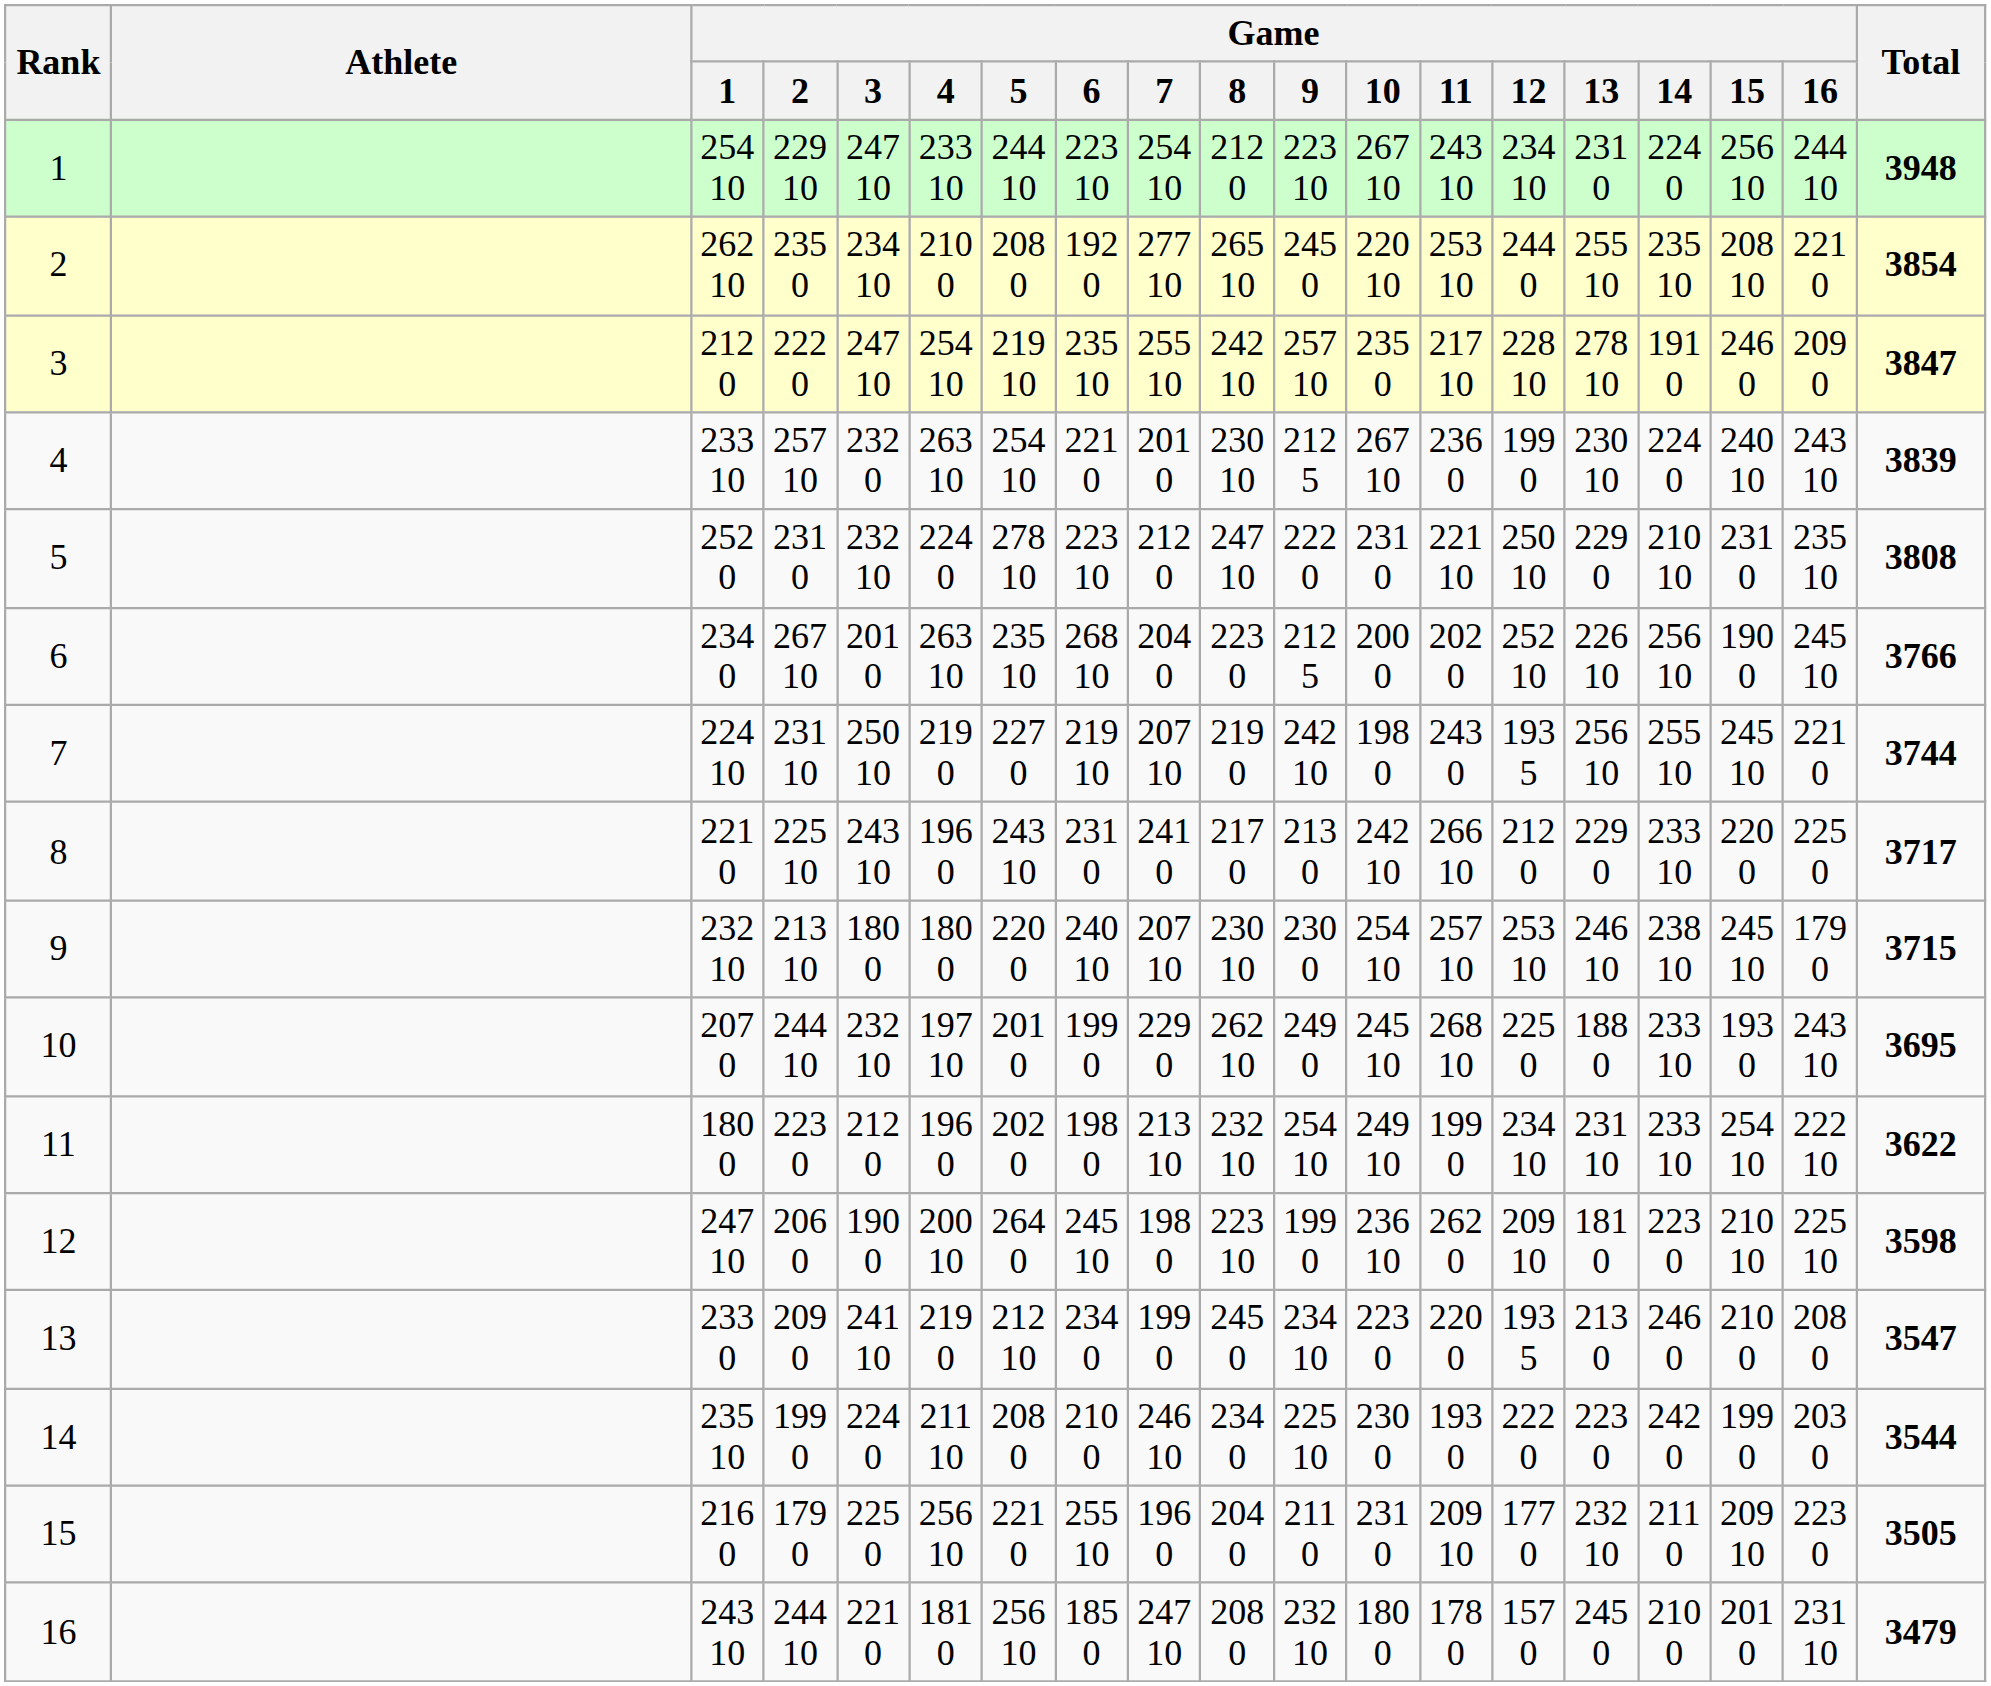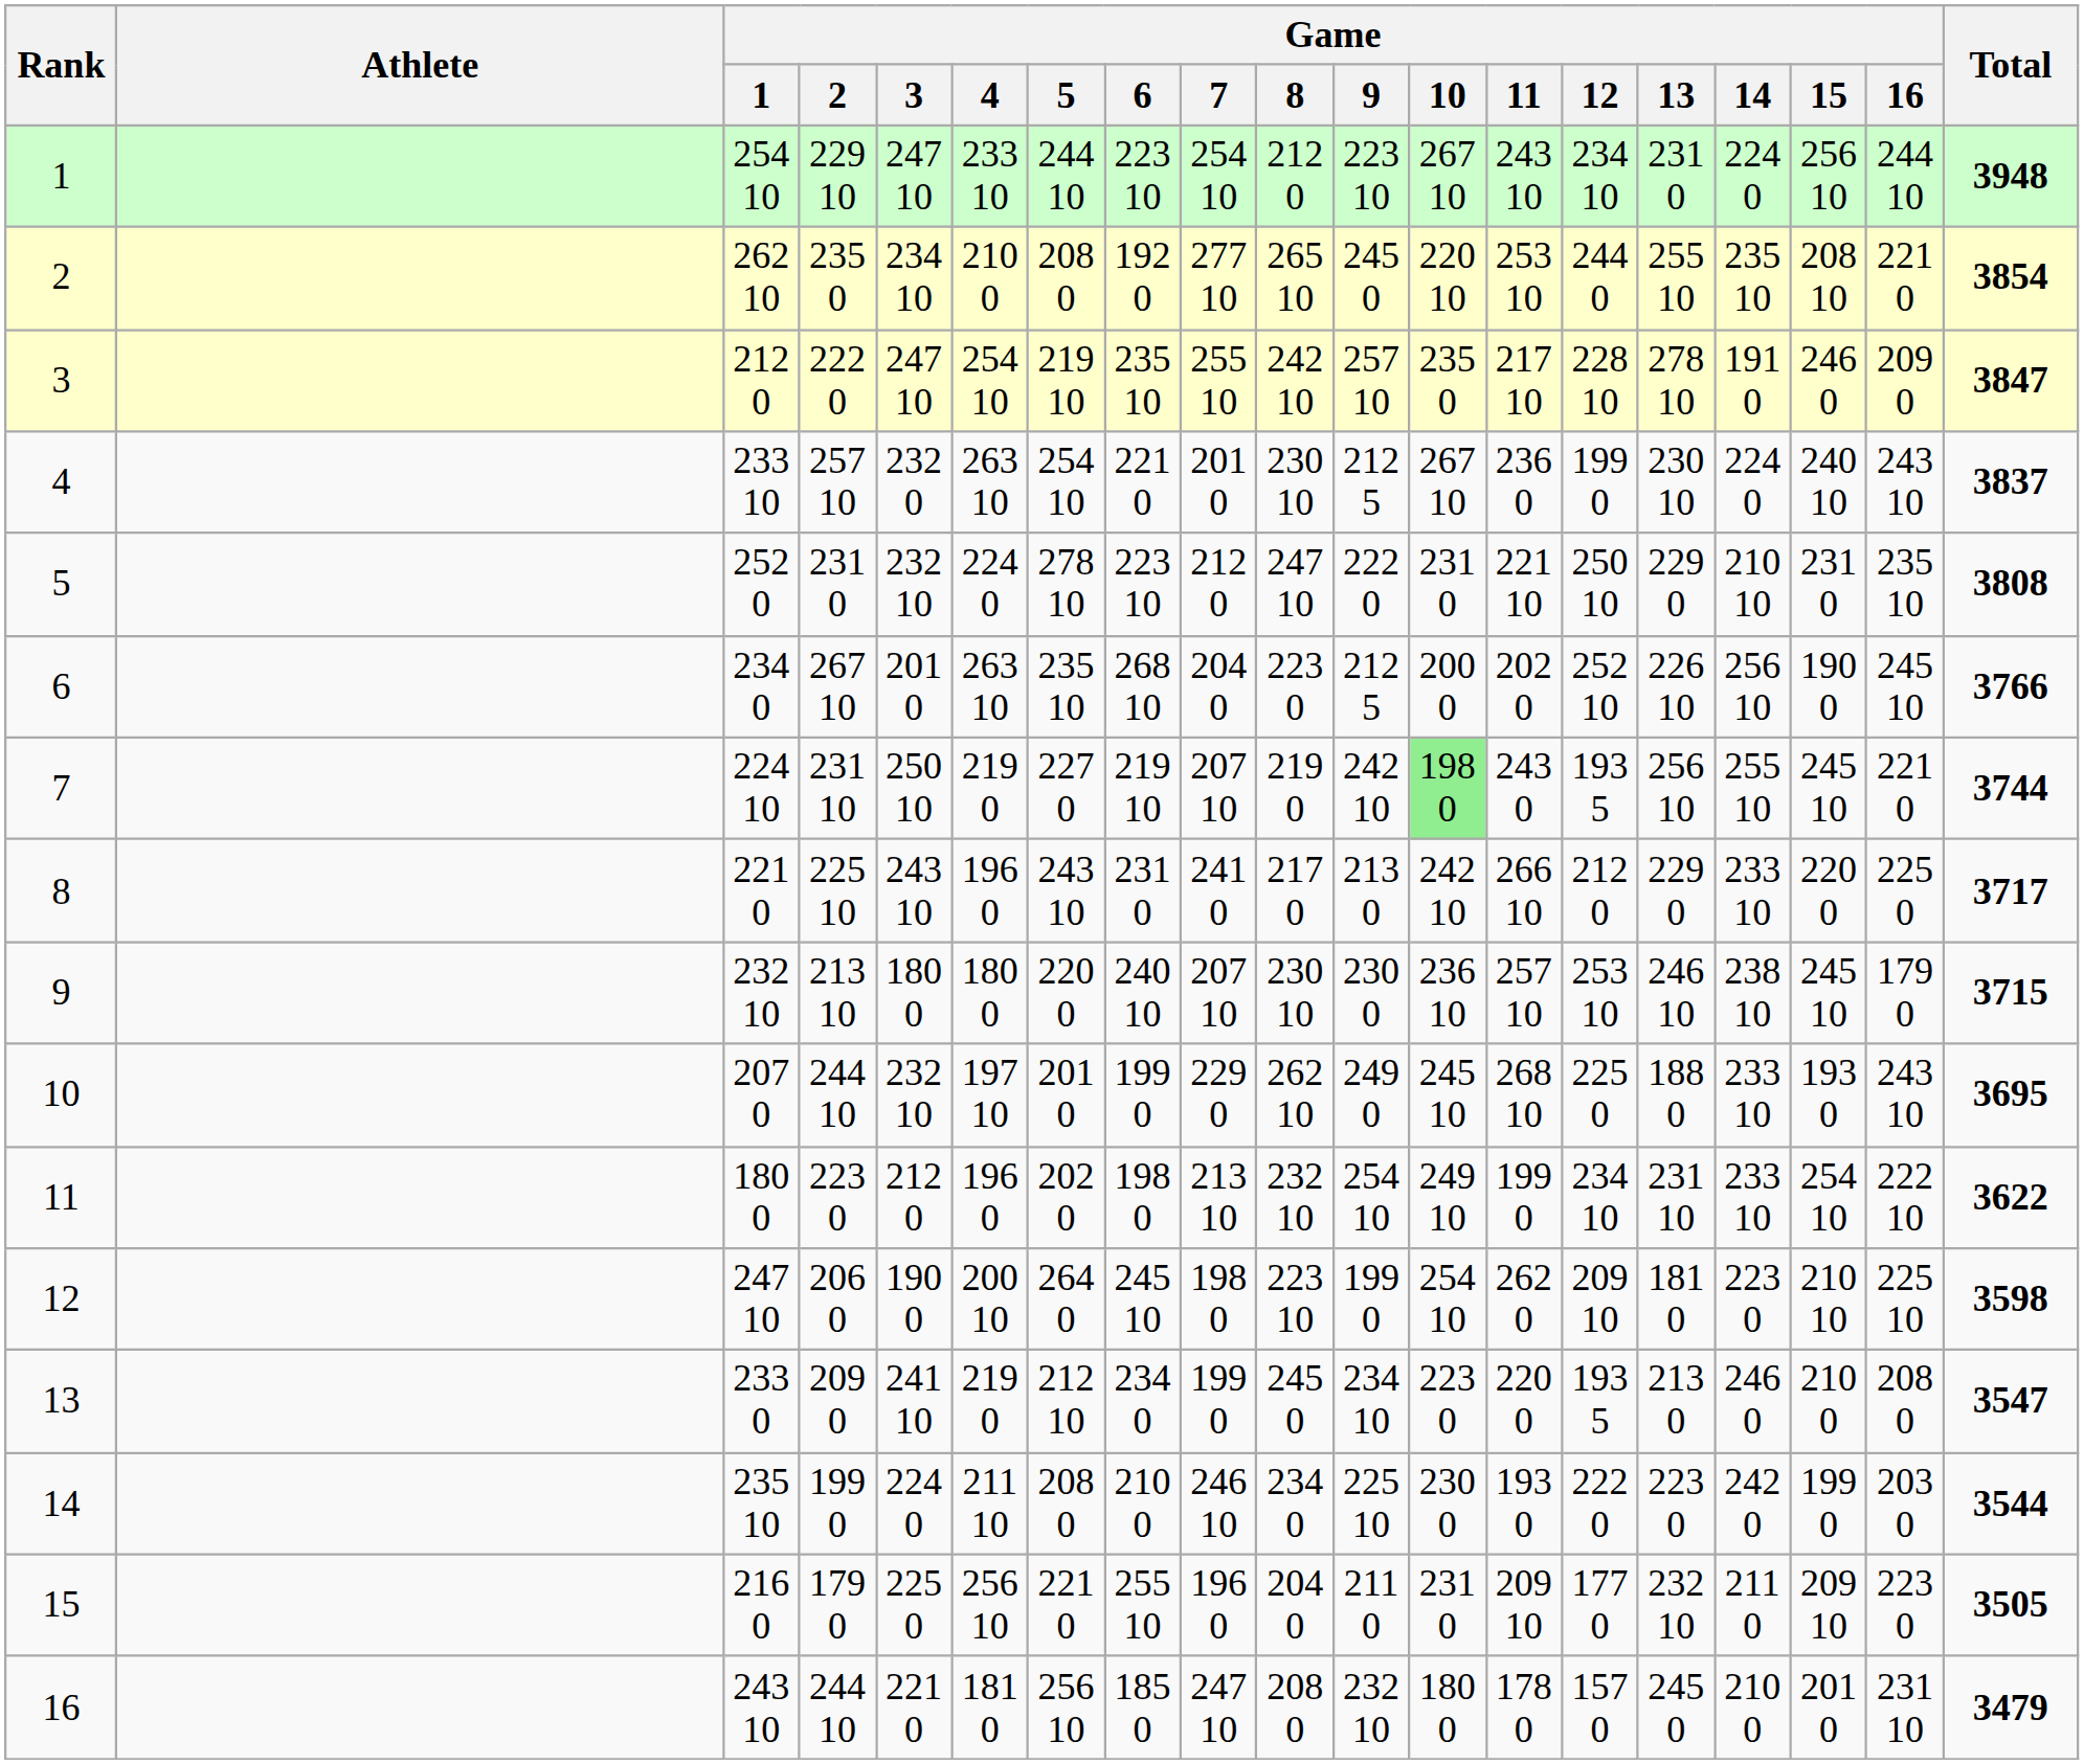row 6 | Total: 3839 -> 3837
row 9 | Game / 10: no background -> lightgreen background
row 11 | Game / 10: 254 10 -> 236 10
row 14 | Game / 10: 236 10 -> 254 10
